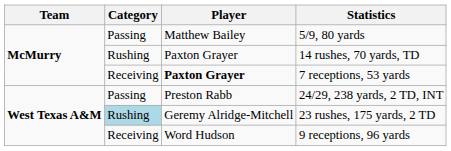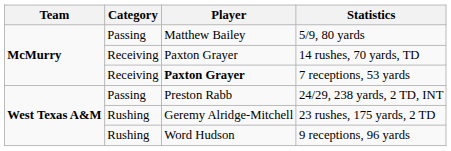14 rushes, 70 yards, TD | Category: Rushing -> Receiving
23 rushes, 175 yards, 2 TD | Category: lightblue background -> no background
9 receptions, 96 yards | Category: Receiving -> Rushing
